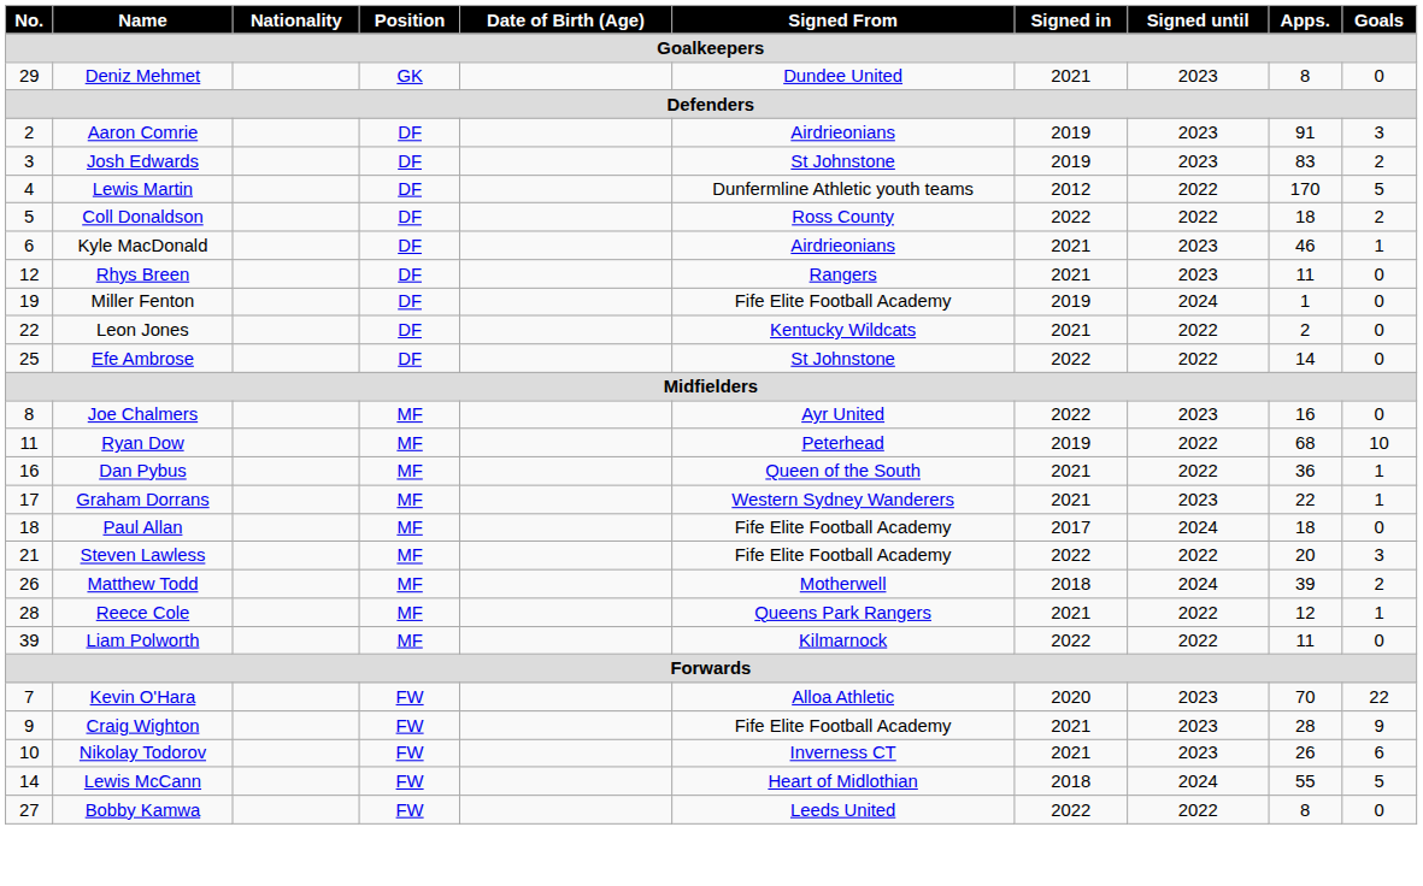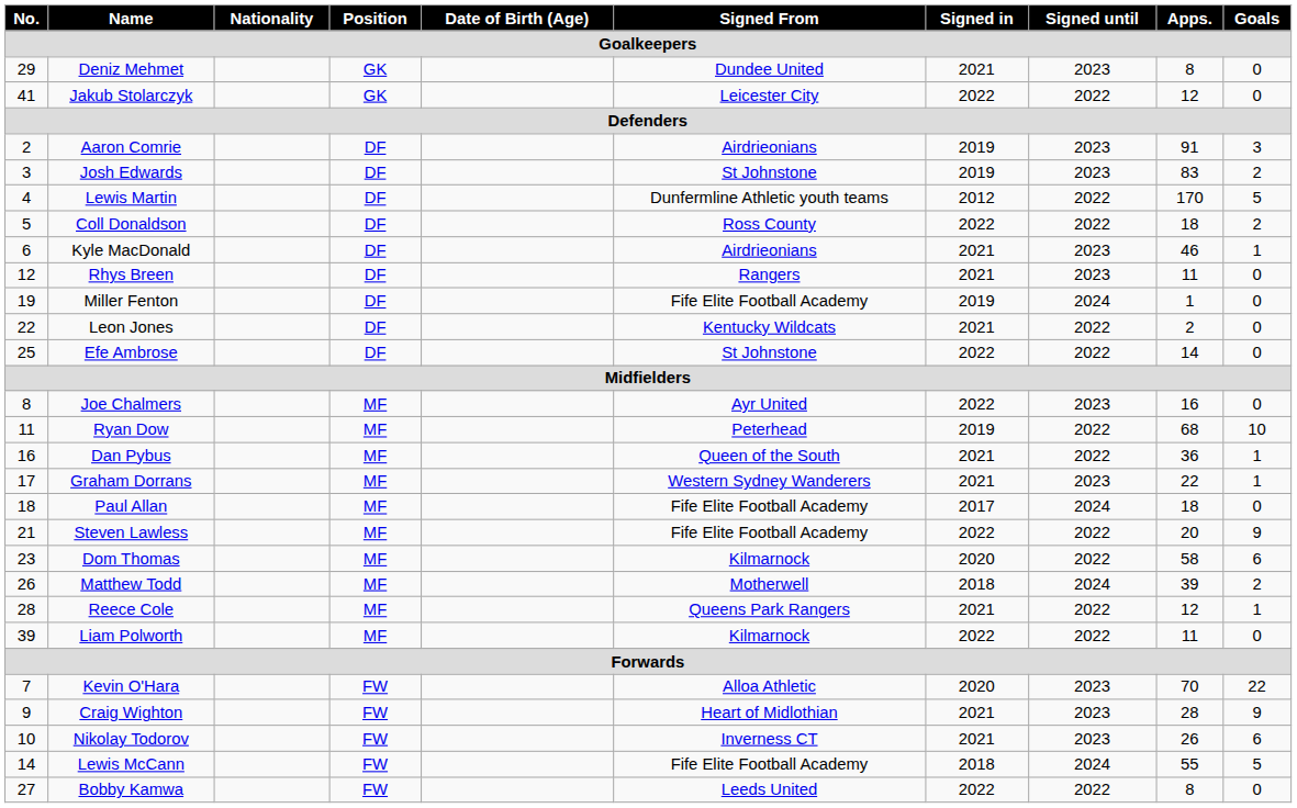+ row: 41 | Jakub Stolarczyk | GK | Leicester City | 2022 | 2022 | 12 | 0
Steven Lawless | Goals: 3 -> 9
+ row: 23 | Dom Thomas | MF | Kilmarnock | 2020 | 2022 | 58 | 6
Craig Wighton | Signed From: Fife Elite Football Academy -> Heart of Midlothian
Lewis McCann | Signed From: Heart of Midlothian -> Fife Elite Football Academy
